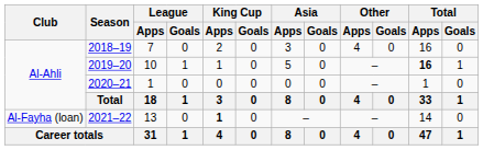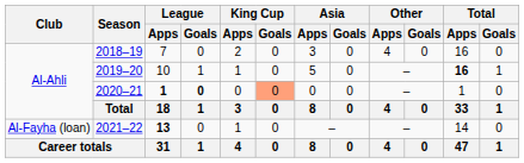2020–21 | League / Apps: normal -> bold
2020–21 | League / Goals: normal -> bold
2020–21 | King Cup / Goals: no background -> lightsalmon background
2021–22 | League / Apps: normal -> bold
2021–22 | King Cup / Apps: bold -> normal
